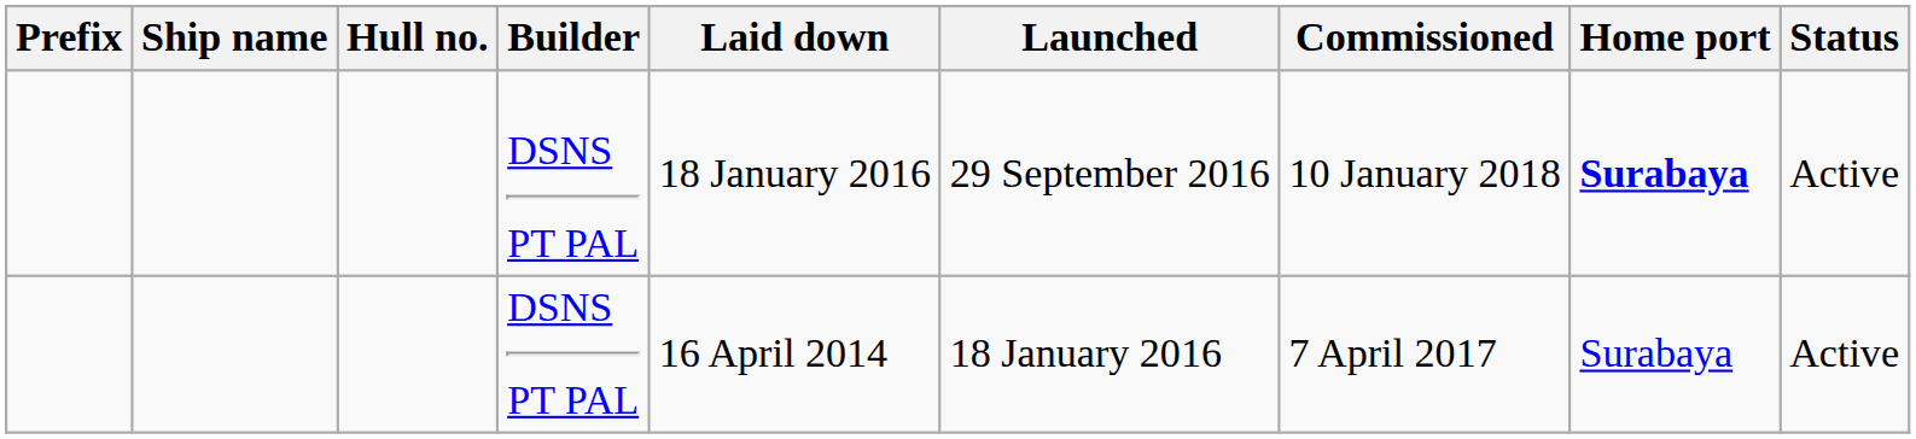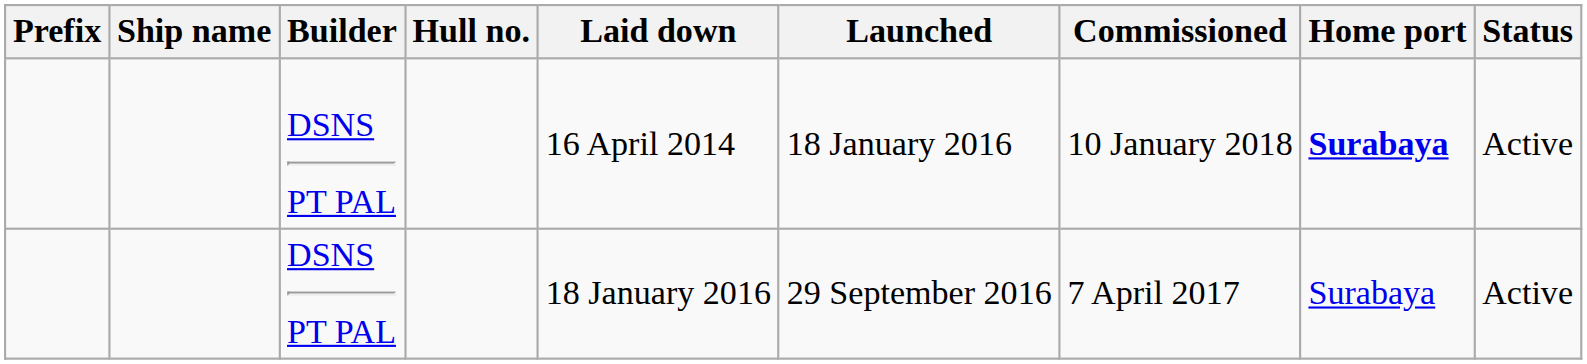columns swapped: Hull no. <-> Builder
row 2 | Laid down: 18 January 2016 -> 16 April 2014
row 2 | Launched: 29 September 2016 -> 18 January 2016
row 3 | Laid down: 16 April 2014 -> 18 January 2016
row 3 | Launched: 18 January 2016 -> 29 September 2016
